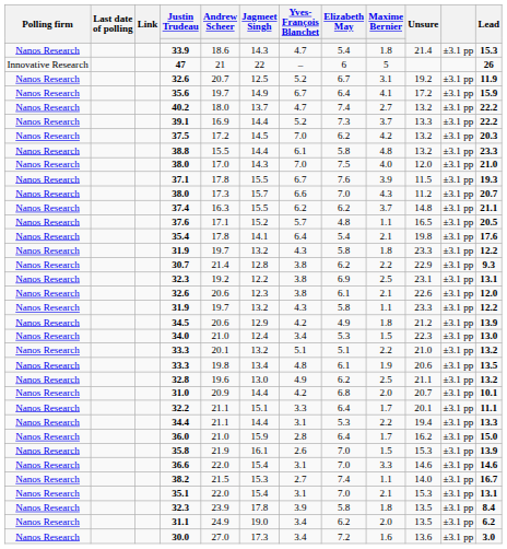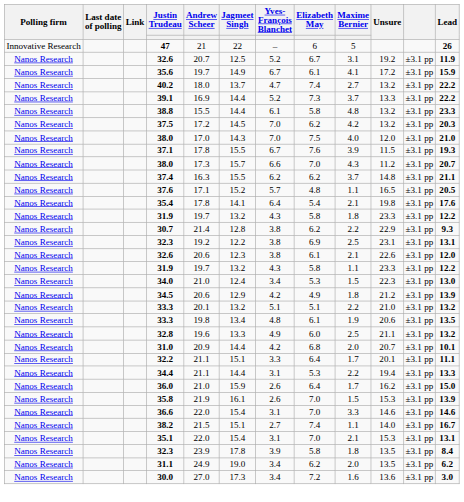- row: Nanos Research | 33.9 | 18.6 | 14.3 | 4.7 | 5.4 | 1.8 | 21.4 | ±3.1 pp | 15.3
35.6 | Elizabeth May: 6.4 -> 6.1
rows swapped: 38.8 <-> 37.5
rows swapped: 34.0 <-> 34.5
32.8 | Jagmeet Singh: 13.0 -> 13.3
32.8 | Elizabeth May: 6.2 -> 6.0
36.0 | Yves-François Blanchet: 2.8 -> 2.6
38.2 | Jagmeet Singh: 15.3 -> 15.1
